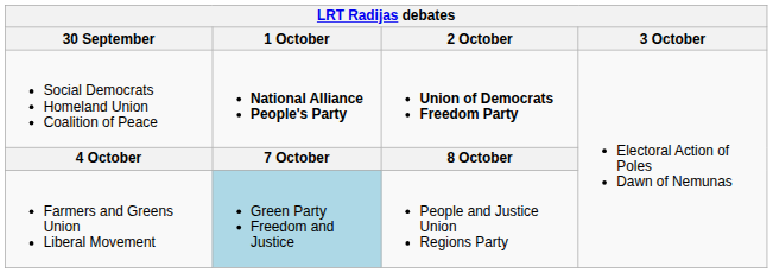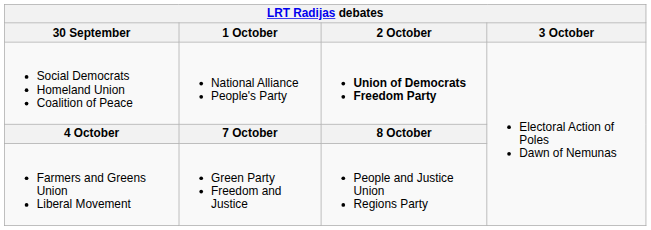Social Democrats Homeland Union Coalition of Peace | 1 October: bold -> normal
Farmers and Greens Union Liberal Movement | 1 October: lightblue background -> no background
